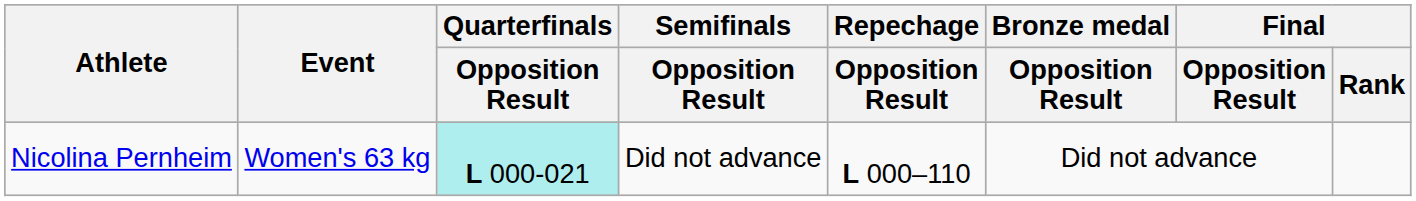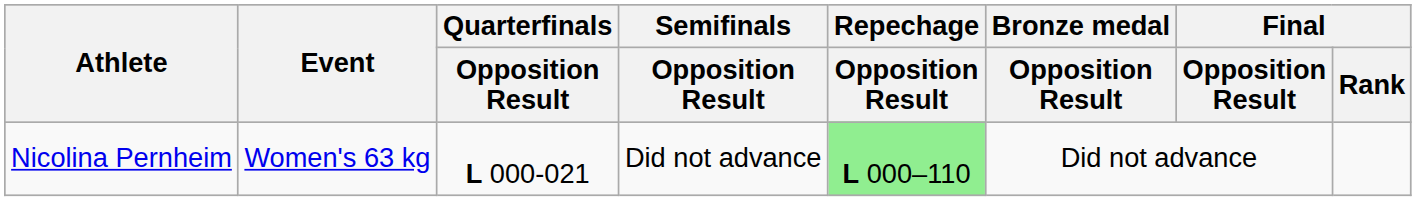Nicolina Pernheim | Quarterfinals / Opposition Result: paleturquoise background -> no background
Nicolina Pernheim | Repechage / Opposition Result: no background -> lightgreen background
